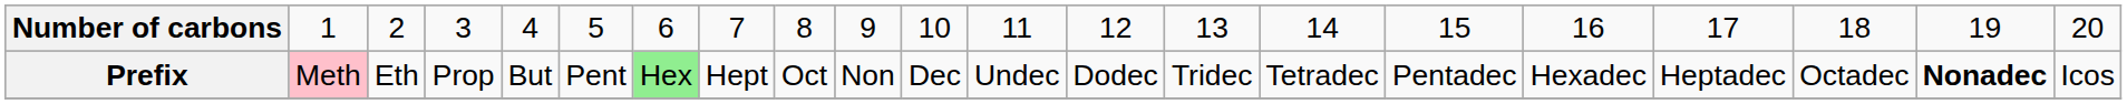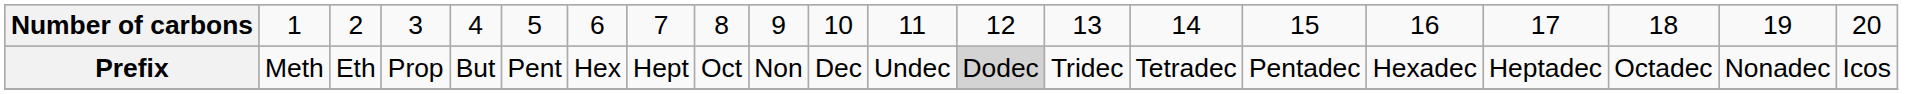Prefix | column 2: pink background -> no background
Prefix | column 7: lightgreen background -> no background
Prefix | column 13: no background -> lightgrey background
Prefix | column 20: bold -> normal
